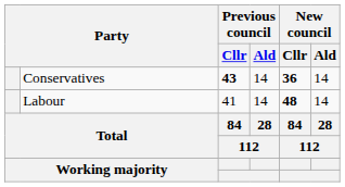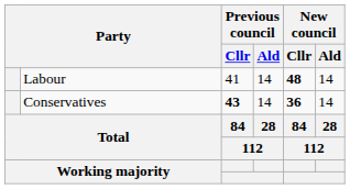rows swapped: Labour <-> Conservatives
